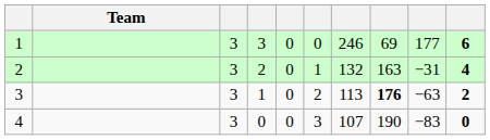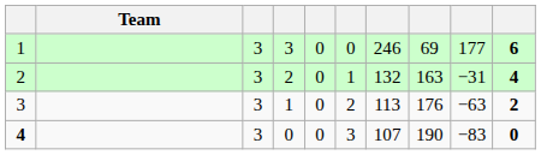row 4 | column 8: bold -> normal
row 5 | column 1: normal -> bold
